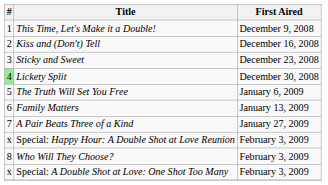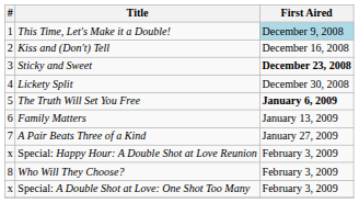This Time, Let's Make it a Double! | First Aired: no background -> lightblue background
Sticky and Sweet | First Aired: normal -> bold
Lickety Split | #: lightgreen background -> no background
The Truth Will Set You Free | First Aired: normal -> bold
